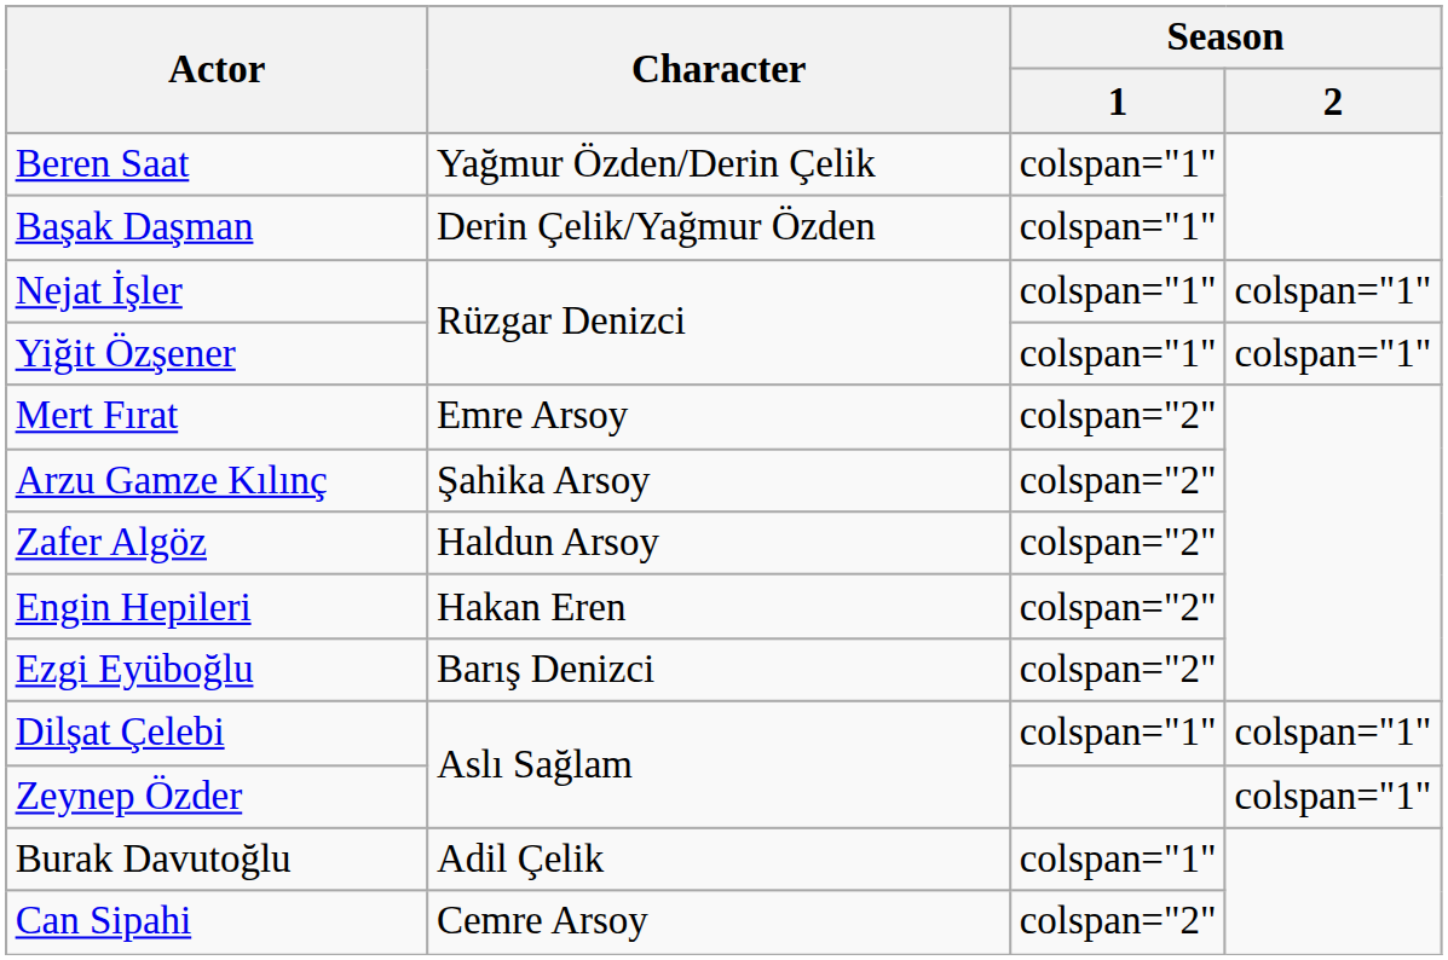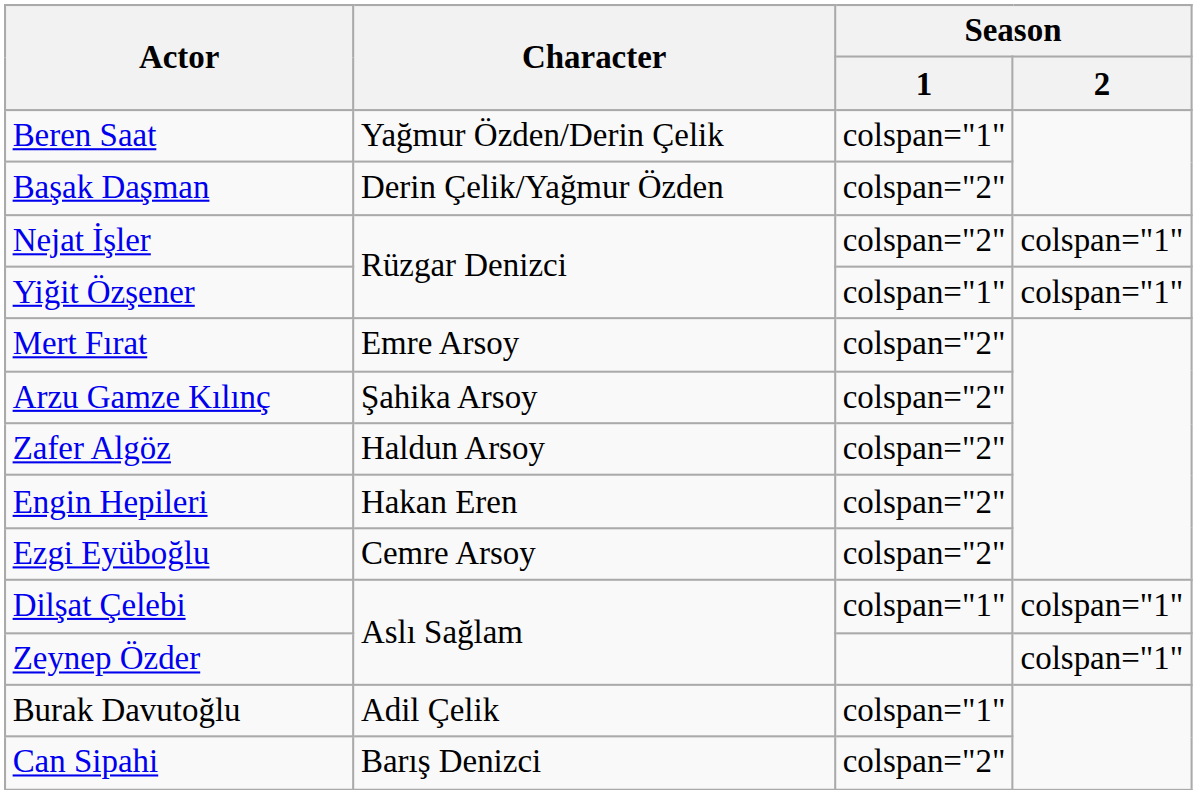Başak Daşman | Season / 1: colspan="1" -> colspan="2"
Nejat İşler | Season / 1: colspan="1" -> colspan="2"
Ezgi Eyüboğlu | Character: Barış Denizci -> Cemre Arsoy
Can Sipahi | Character: Cemre Arsoy -> Barış Denizci
